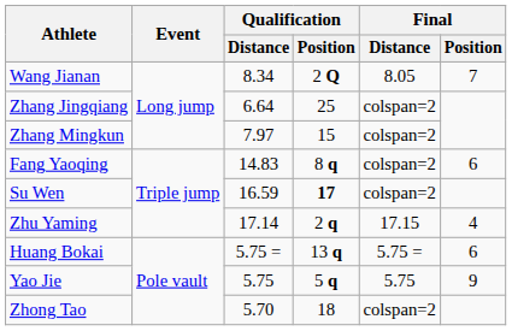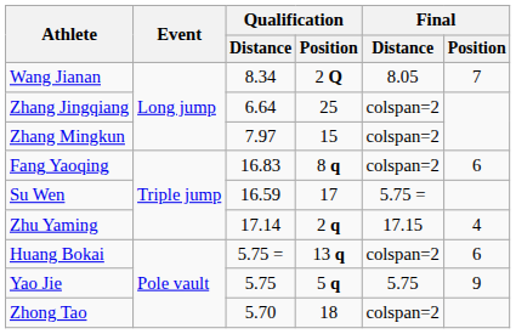Fang Yaoqing | Qualification / Distance: 14.83 -> 16.83
Su Wen | Qualification / Position: bold -> normal
Su Wen | Final / Distance: colspan=2 -> 5.75 =
Huang Bokai | Final / Distance: 5.75 = -> colspan=2
